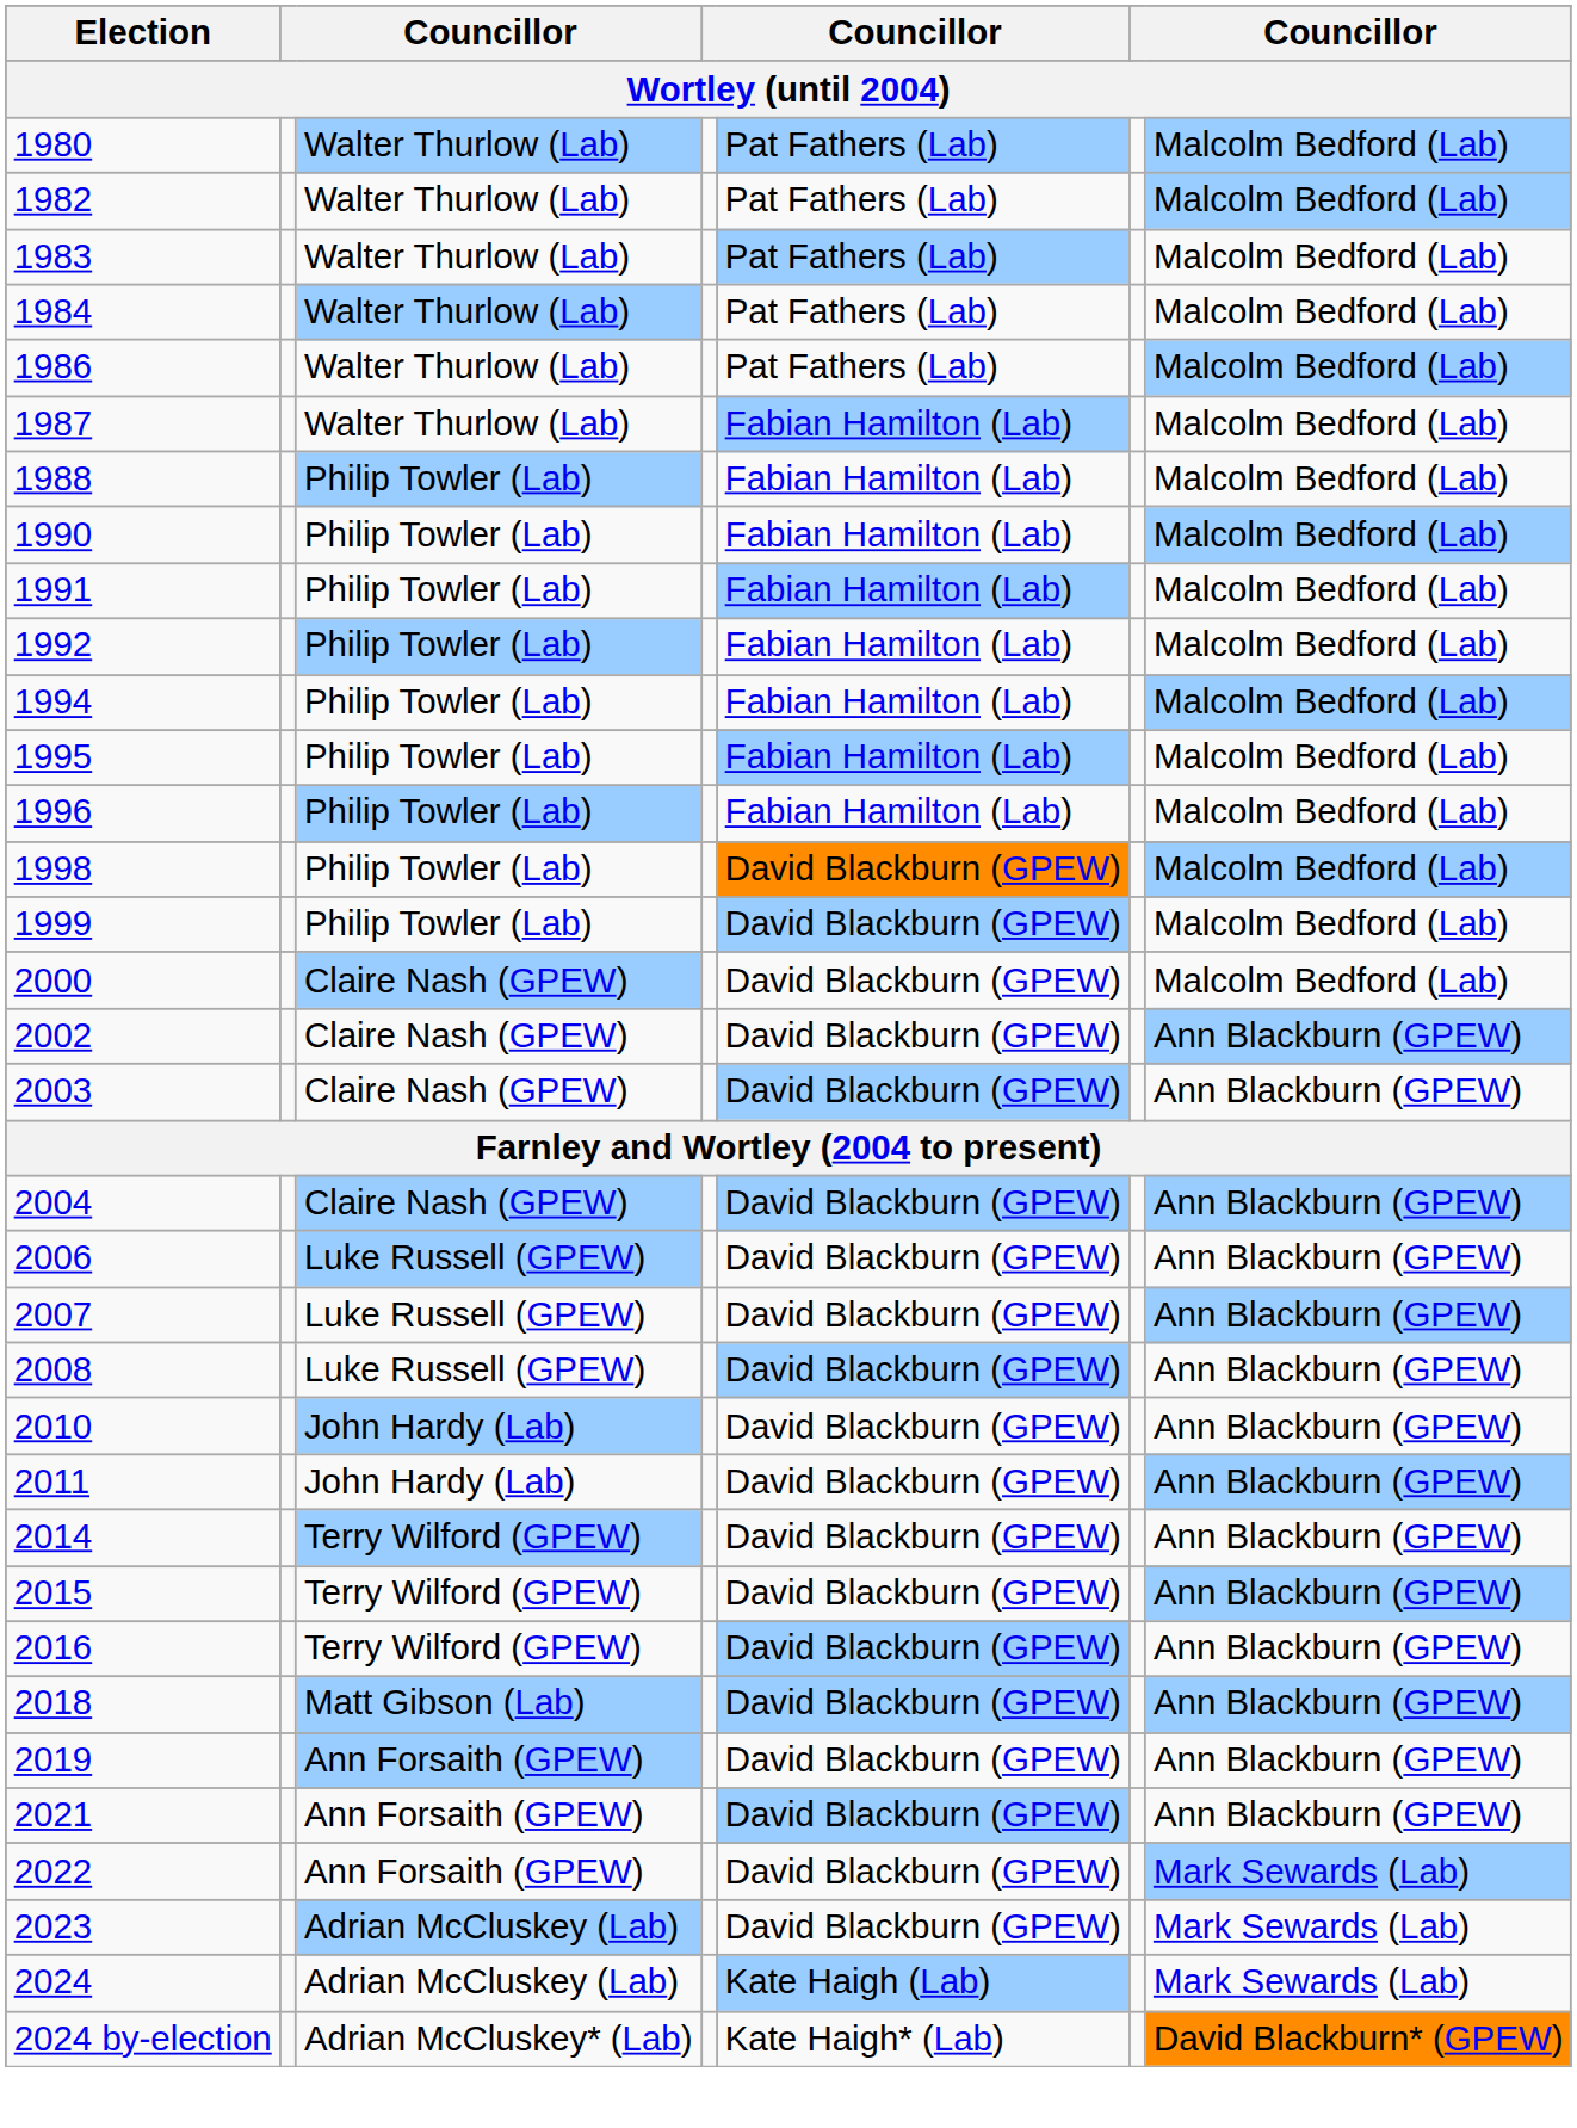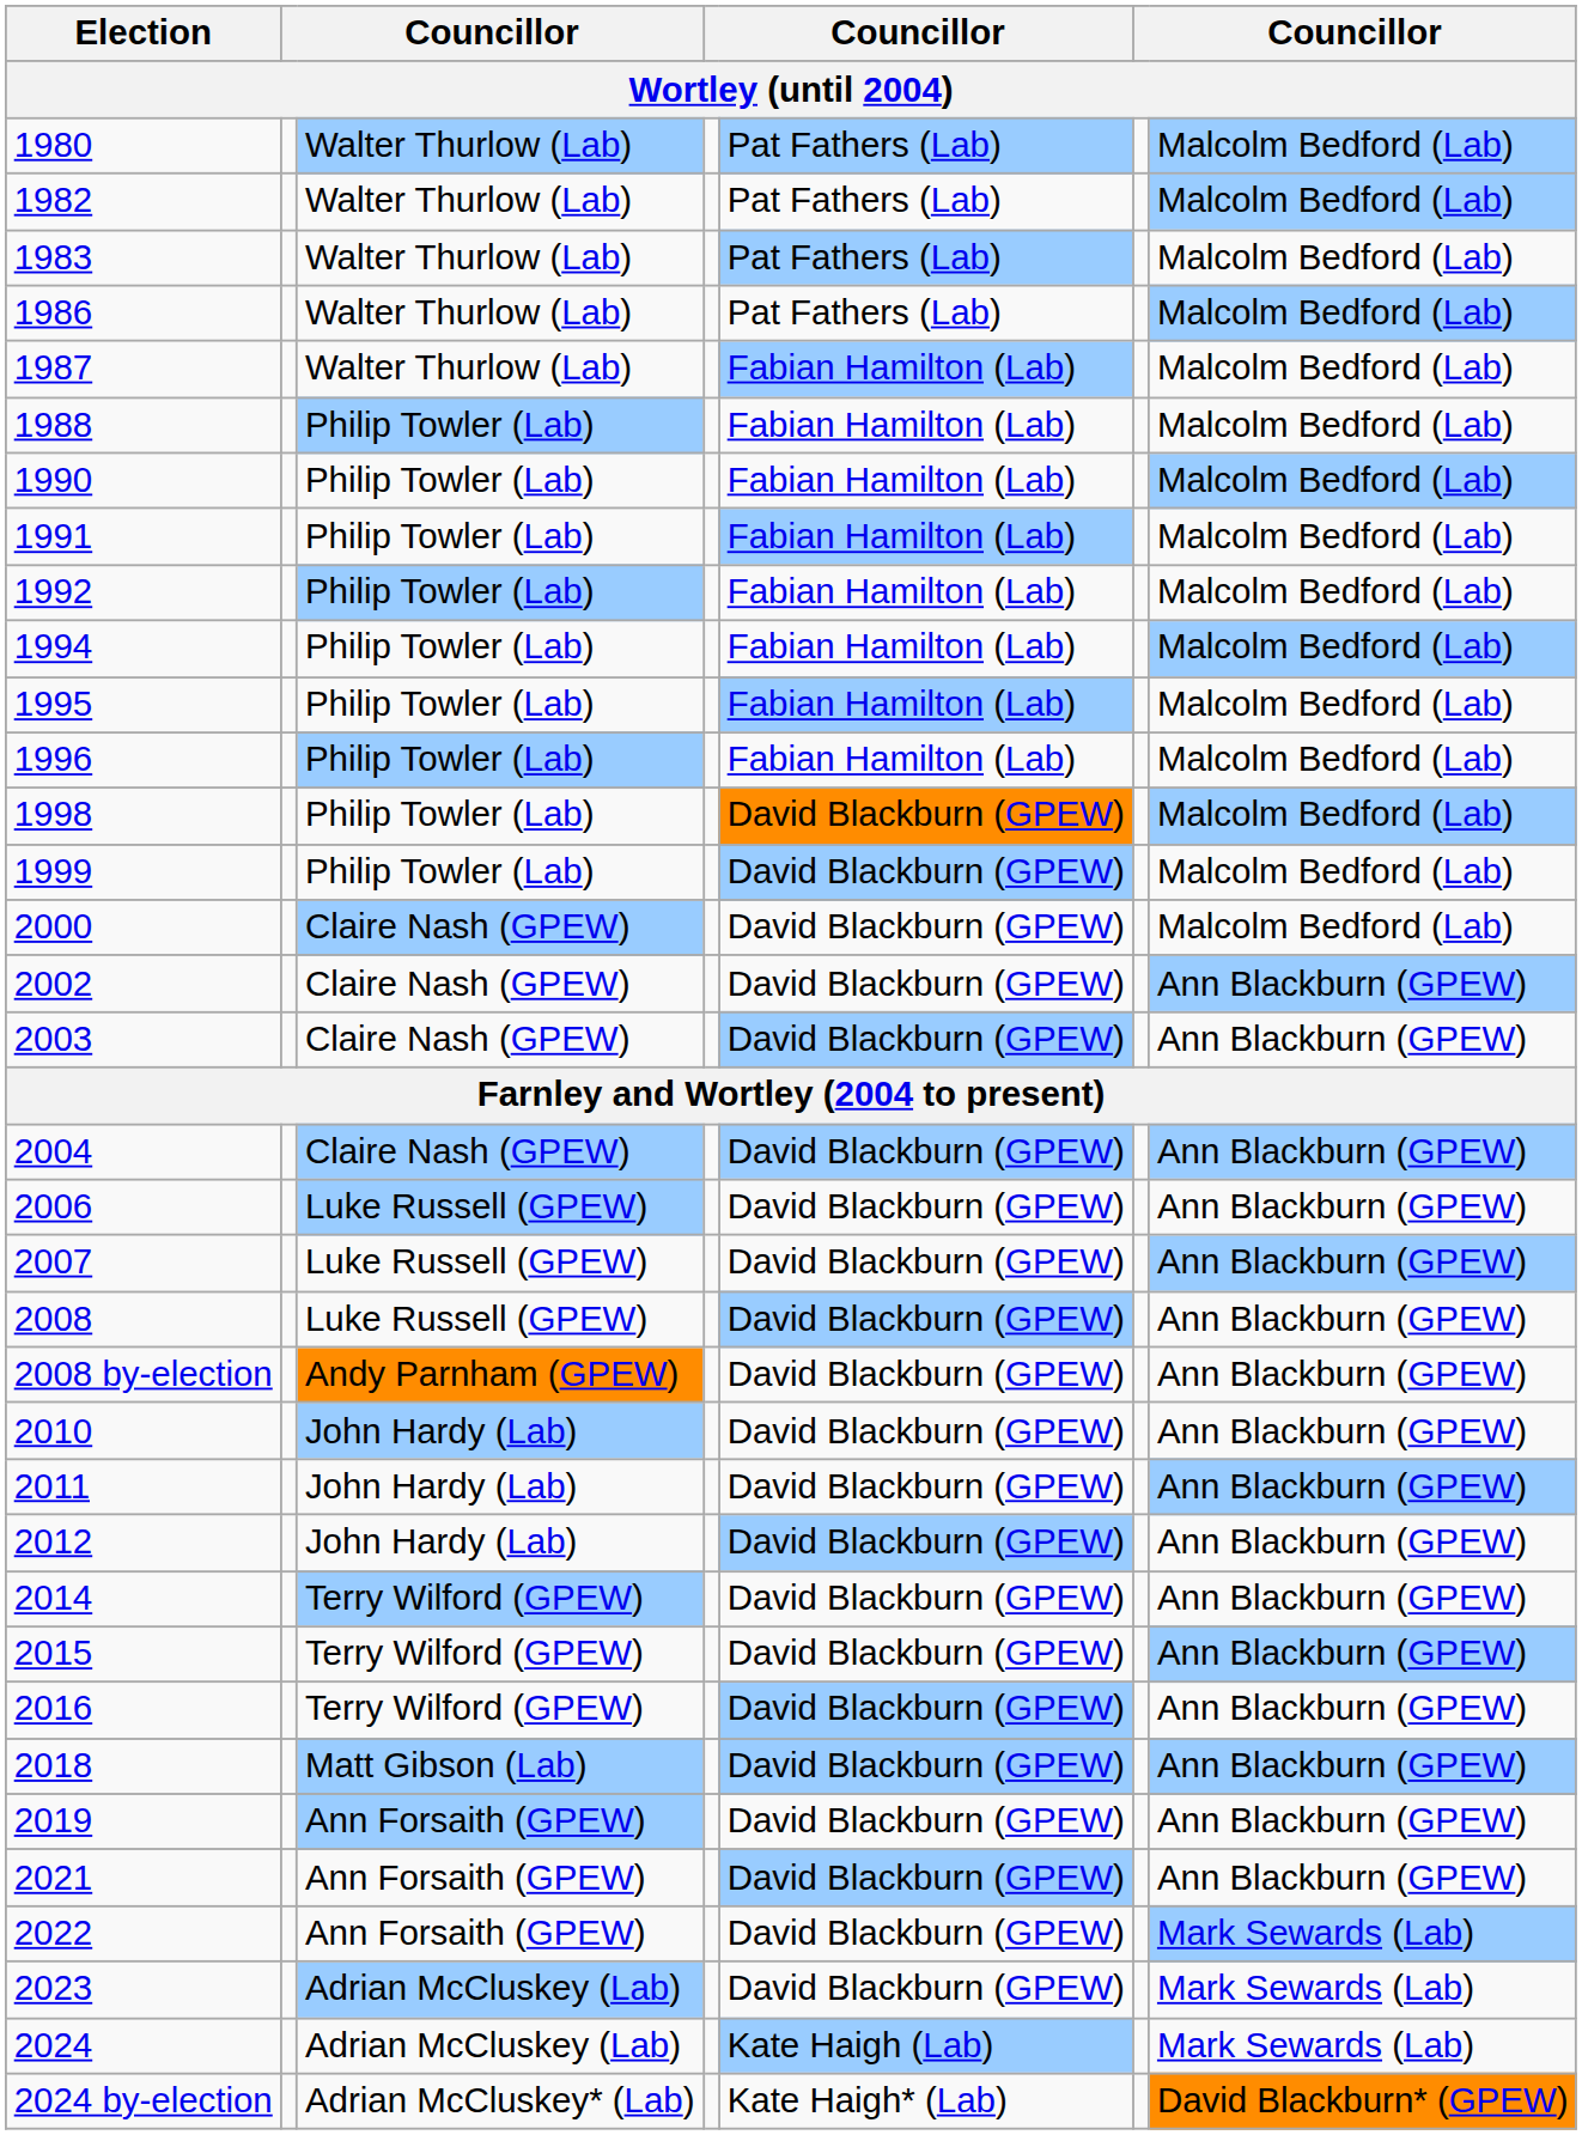- row: 1984 | Walter Thurlow (Lab) | Pat Fathers (Lab) | Malcolm Bedford (Lab)
+ row: 2008 by-election | Andy Parnham (GPEW) | David Blackburn (GPEW) | Ann Blackburn (GPEW)
+ row: 2012 | John Hardy (Lab) | David Blackburn (GPEW) | Ann Blackburn (GPEW)
